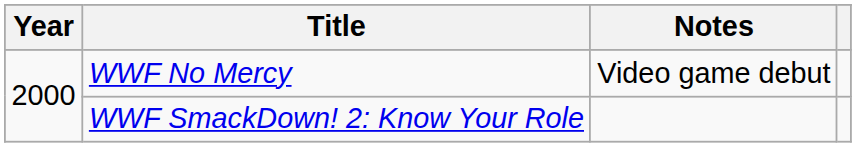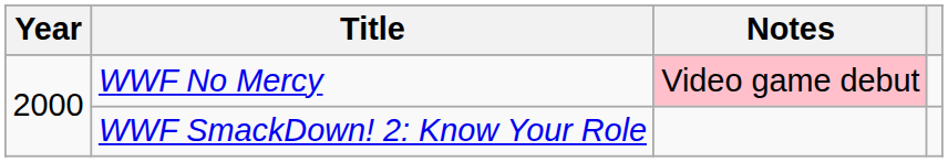WWF No Mercy | Notes: no background -> pink background
